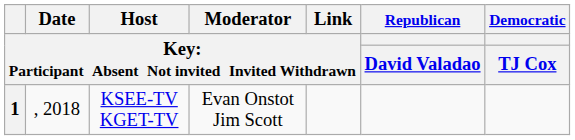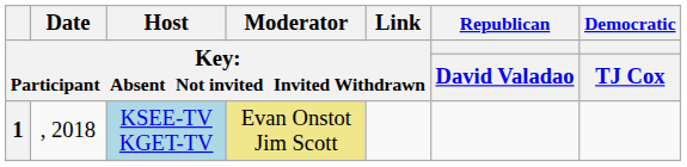1 | column 3: no background -> lightblue background
1 | column 4: no background -> khaki background
